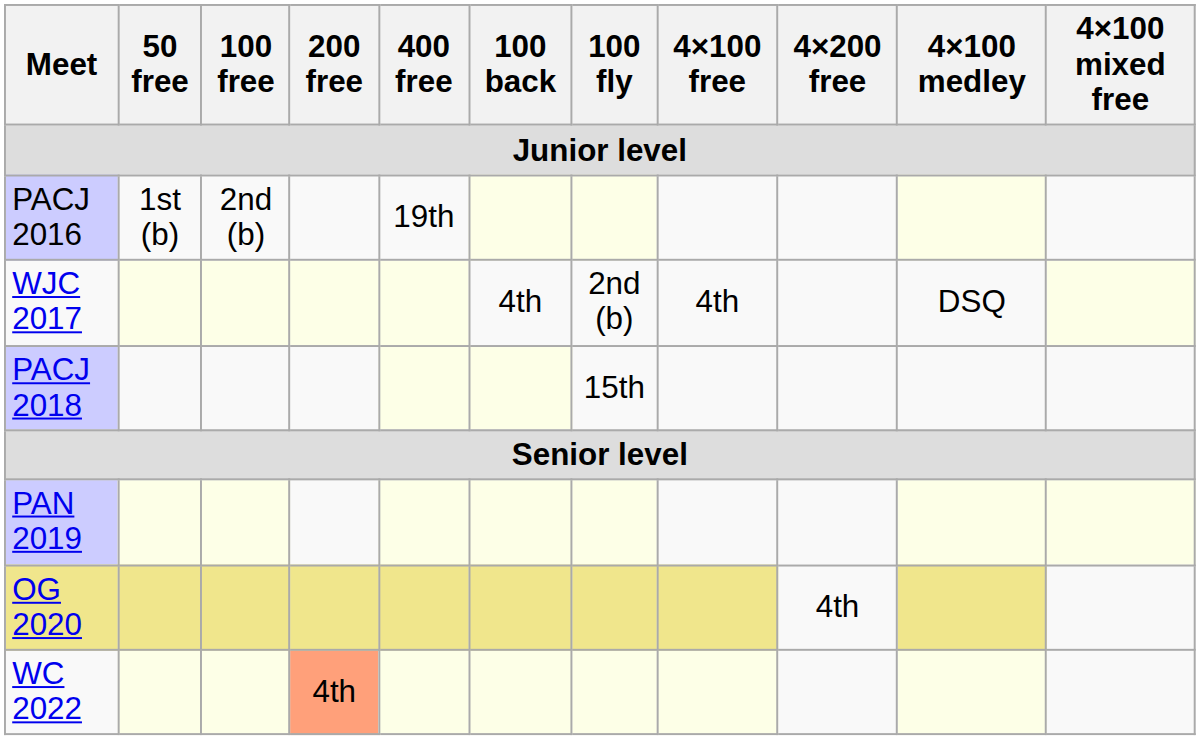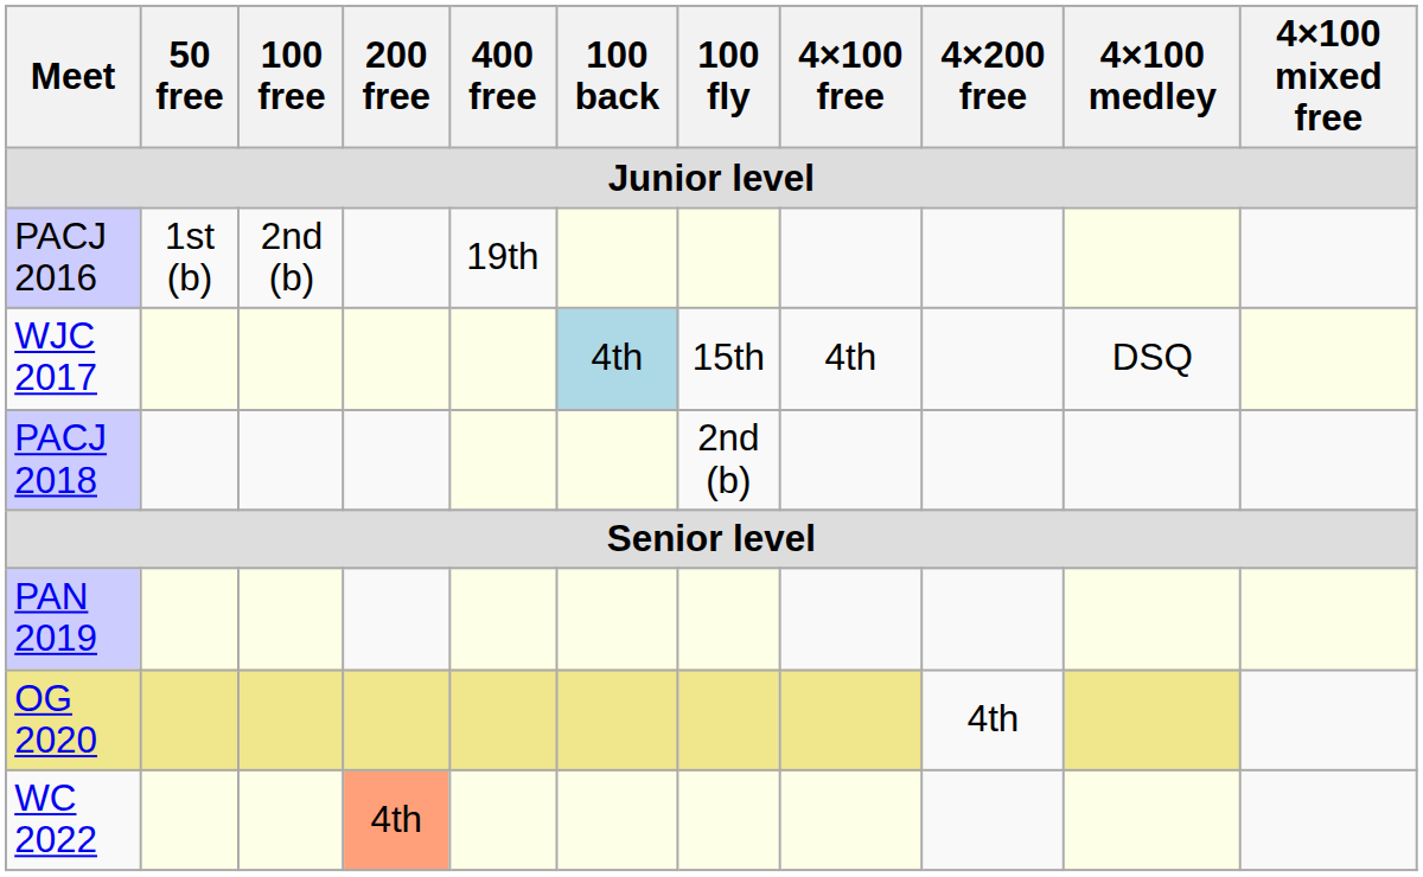WJC 2017 | 100 back: no background -> lightblue background
WJC 2017 | 100 fly: 2nd (b) -> 15th
PACJ 2018 | 100 fly: 15th -> 2nd (b)
